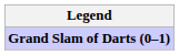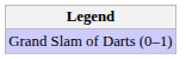row 2 | column 1: bold -> normal
